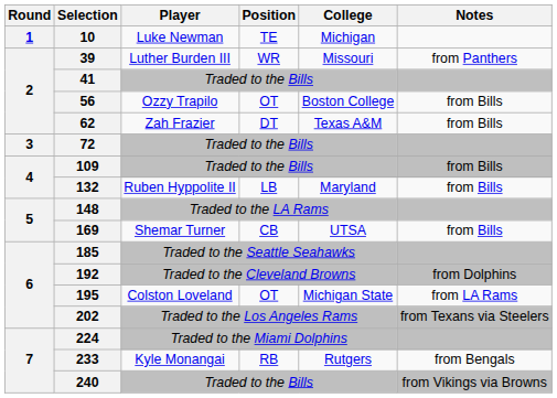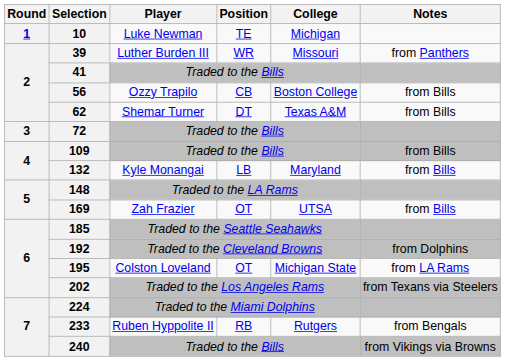56 | Position: OT -> CB
62 | Player: Zah Frazier -> Shemar Turner
132 | Player: Ruben Hyppolite II -> Kyle Monangai
169 | Player: Shemar Turner -> Zah Frazier
169 | Position: CB -> OT
233 | Player: Kyle Monangai -> Ruben Hyppolite II
